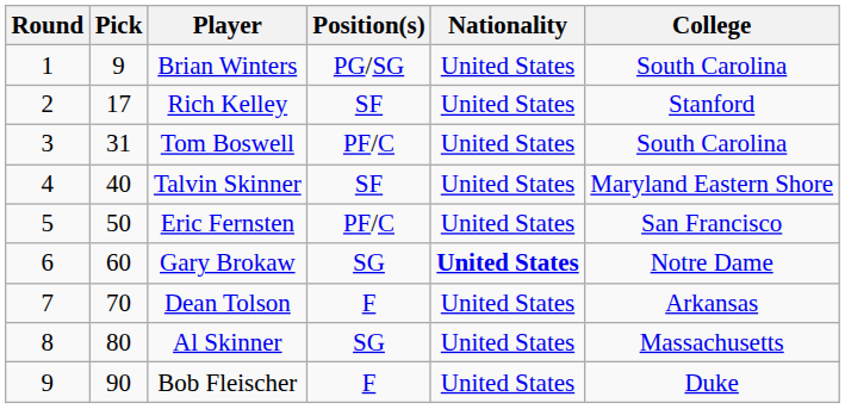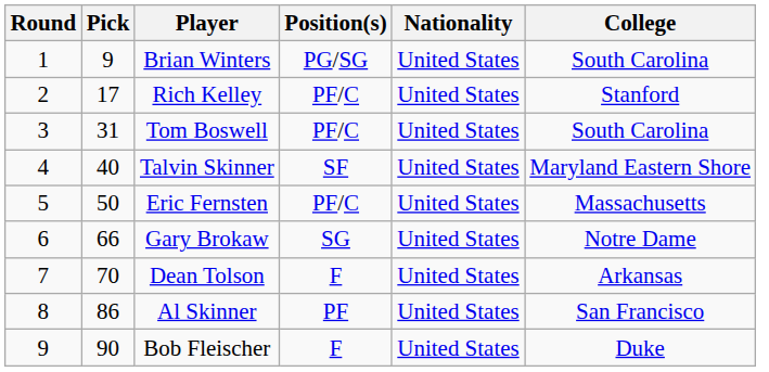Rich Kelley | Position(s): SF -> PF/C
Eric Fernsten | College: San Francisco -> Massachusetts
Gary Brokaw | Pick: 60 -> 66
Gary Brokaw | Nationality: bold -> normal
Al Skinner | Pick: 80 -> 86
Al Skinner | Position(s): SG -> PF
Al Skinner | College: Massachusetts -> San Francisco
